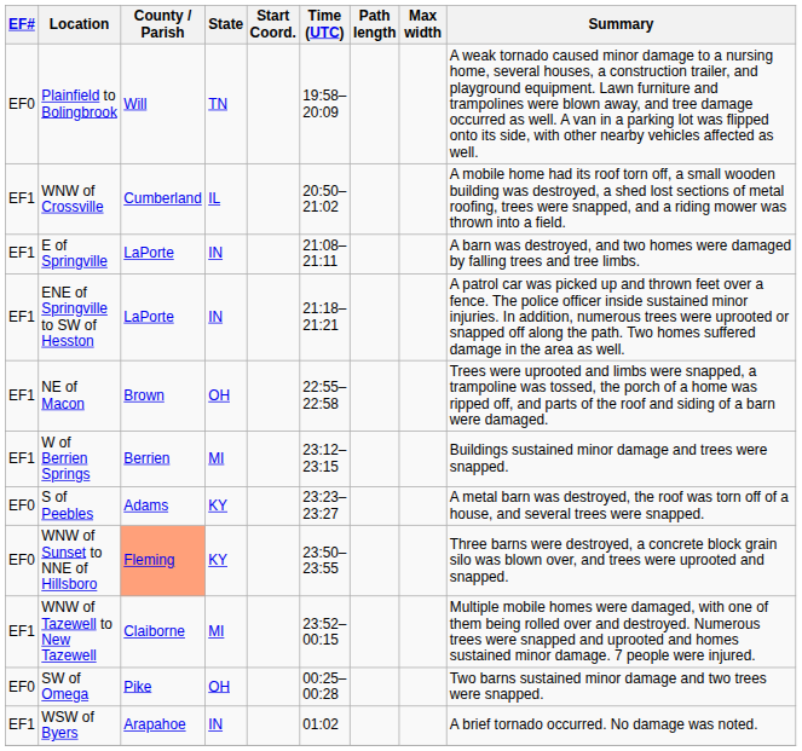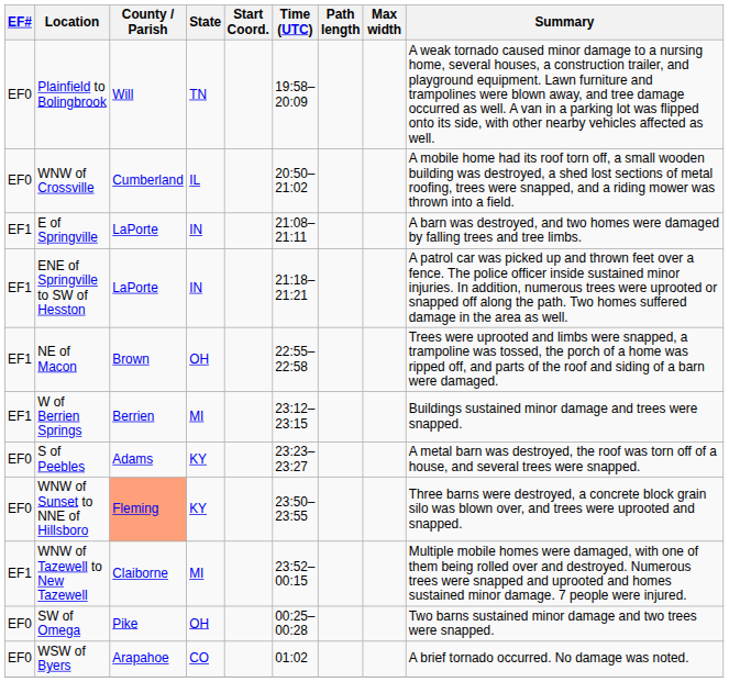WNW of Crossville | EF#: EF1 -> EF0
WSW of Byers | EF#: EF1 -> EF0
WSW of Byers | State: IN -> CO
